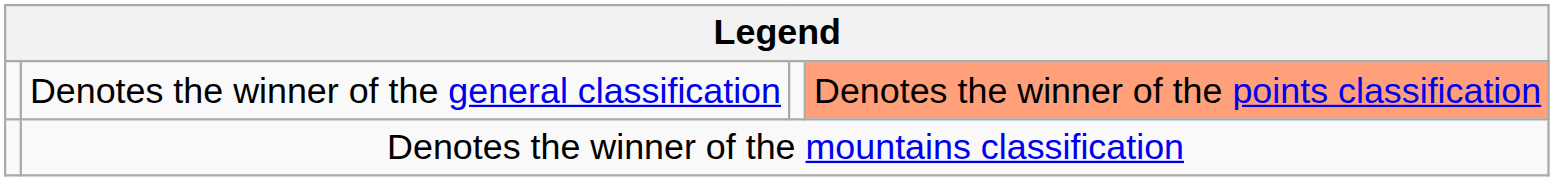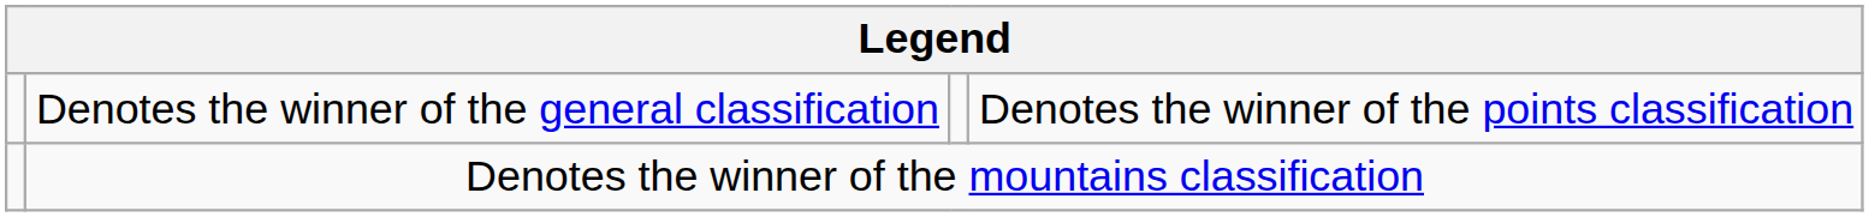Denotes the winner of the general classification | column 4: lightsalmon background -> no background
